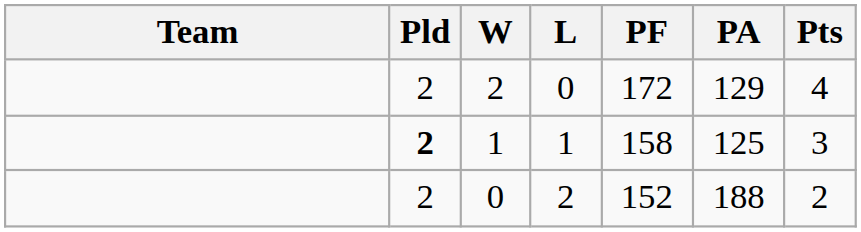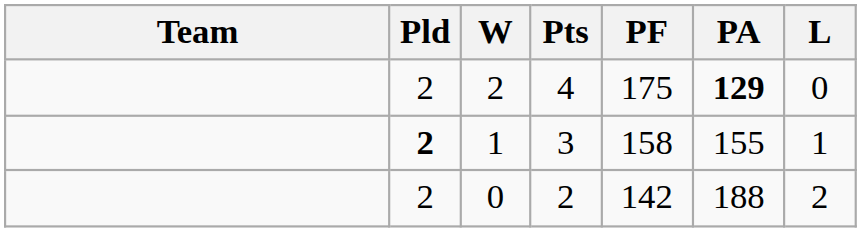columns swapped: L <-> Pts
row 2 | PF: 172 -> 175
row 2 | PA: normal -> bold
row 3 | PA: 125 -> 155
row 4 | PF: 152 -> 142
